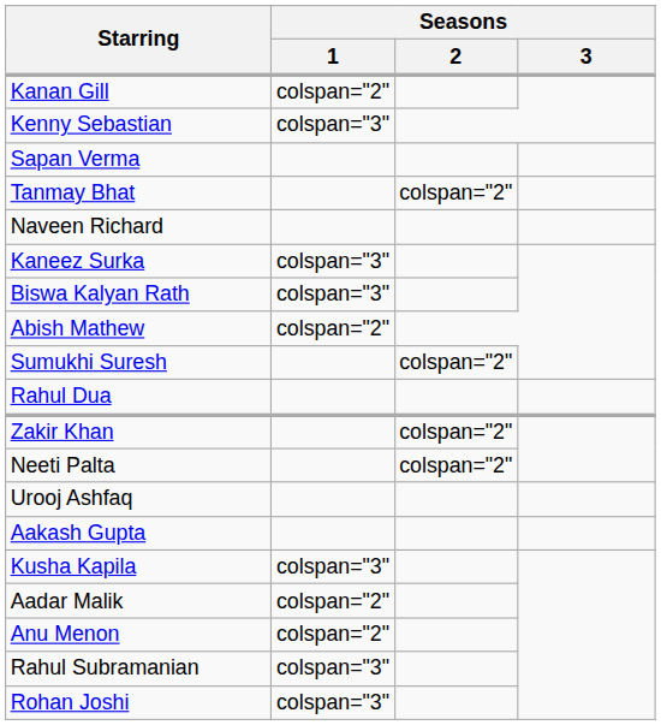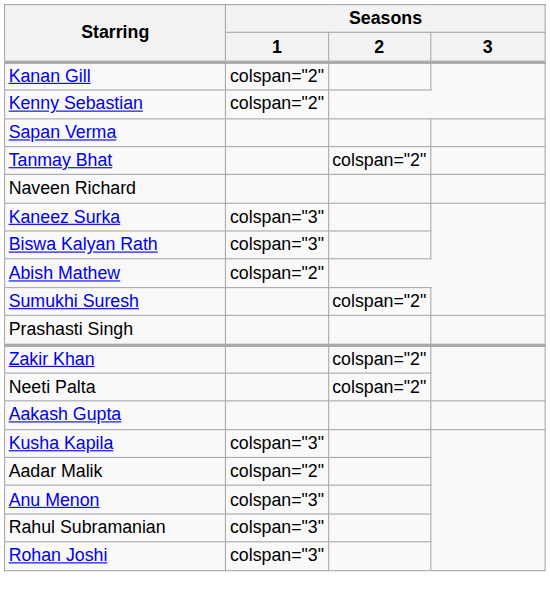Kenny Sebastian | Seasons / 1: colspan="3" -> colspan="2"
+ row: Prashasti Singh
- row: Rahul Dua
- row: Urooj Ashfaq
Anu Menon | Seasons / 1: colspan="2" -> colspan="3"
